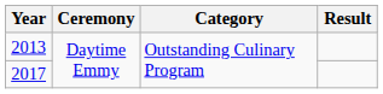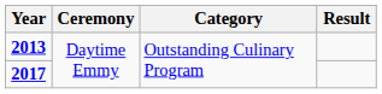2013 | Year: normal -> bold
2017 | Year: normal -> bold
